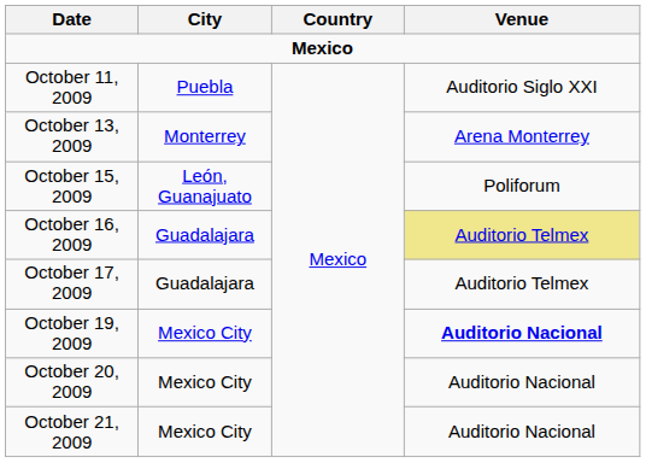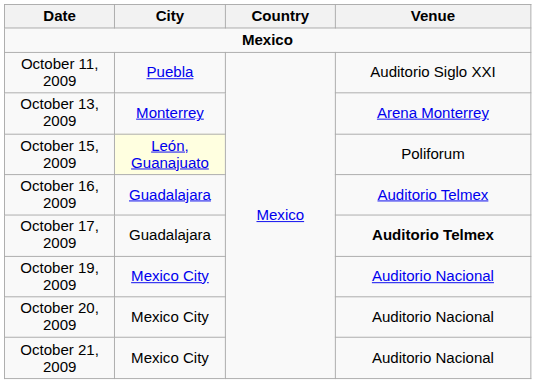October 15, 2009 | City: no background -> lightyellow background
October 16, 2009 | Venue: khaki background -> no background
October 17, 2009 | Venue: normal -> bold
October 19, 2009 | Venue: bold -> normal
